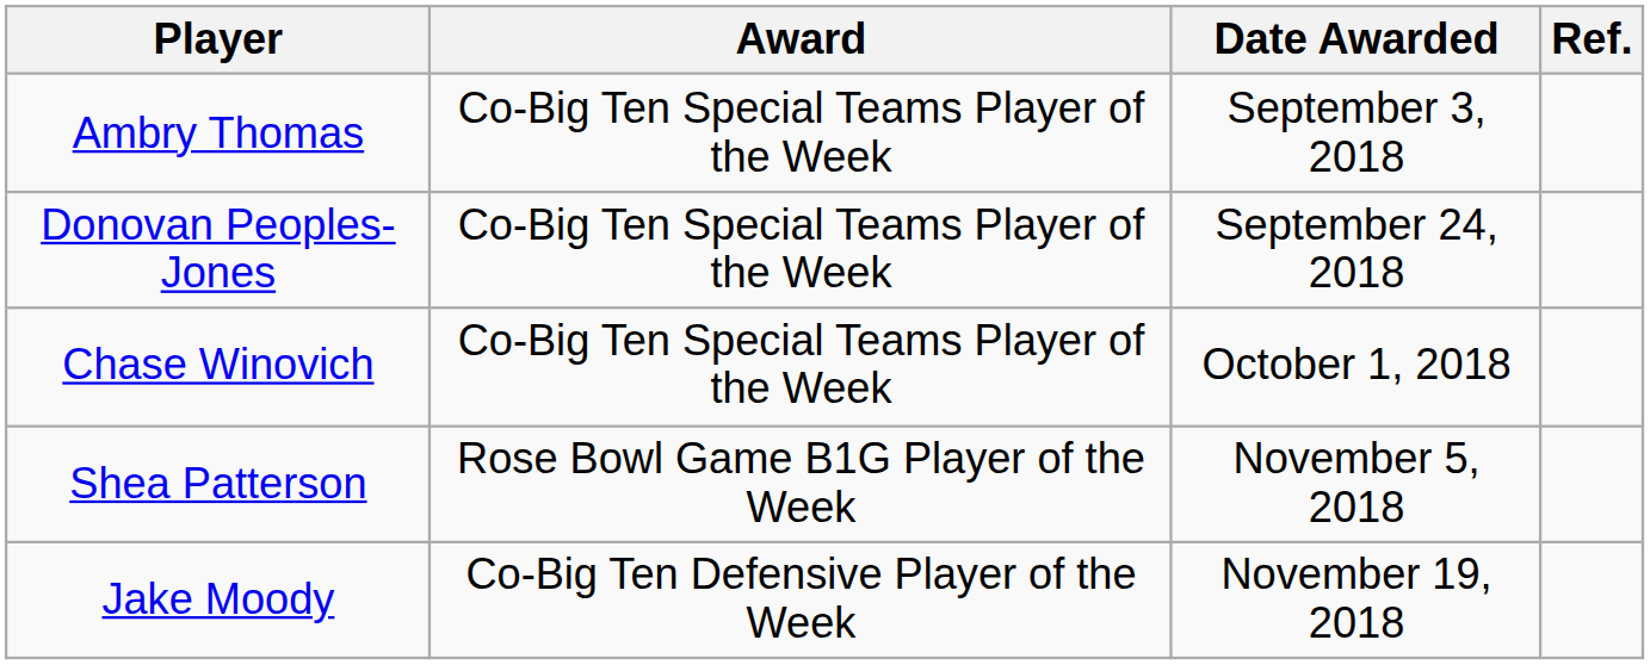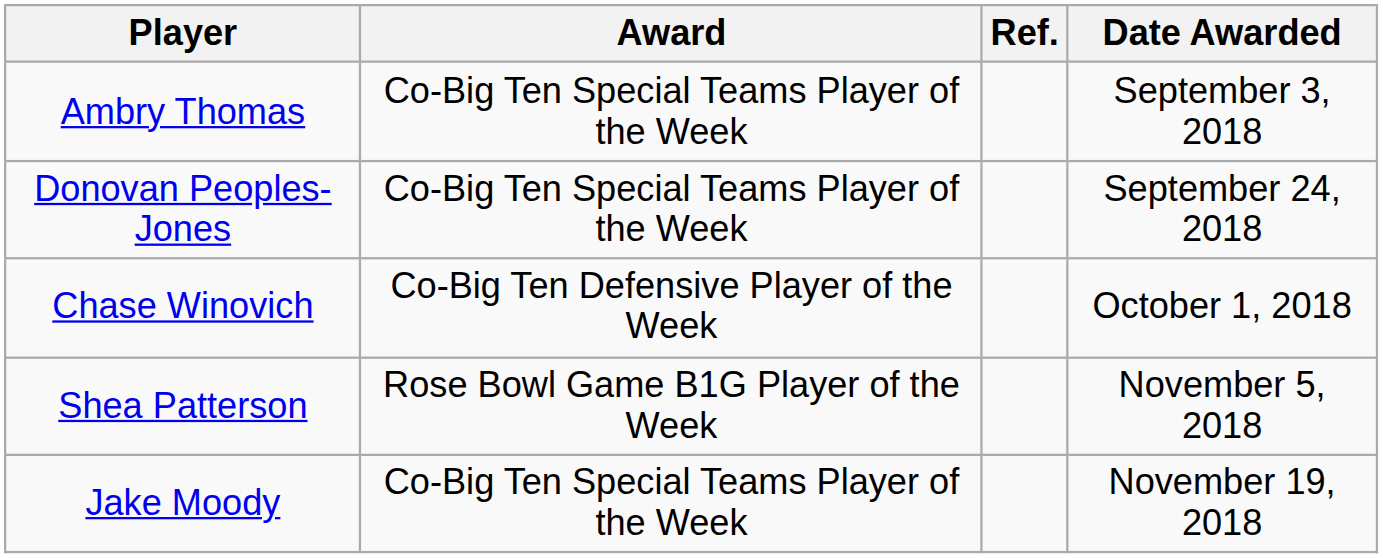columns swapped: Date Awarded <-> Ref.
Chase Winovich | Award: Co-Big Ten Special Teams Player of the Week -> Co-Big Ten Defensive Player of the Week
Jake Moody | Award: Co-Big Ten Defensive Player of the Week -> Co-Big Ten Special Teams Player of the Week
